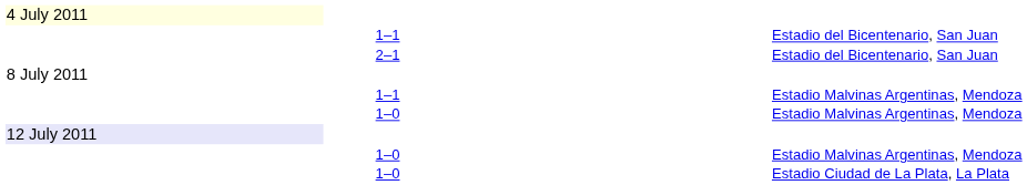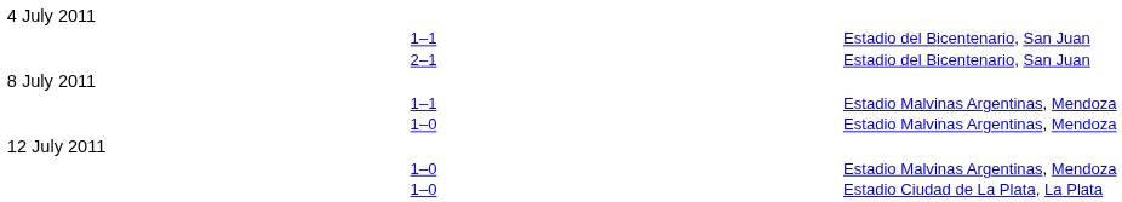4 July 2011 | column 1: lightyellow background -> no background
12 July 2011 | column 1: lavender background -> no background
